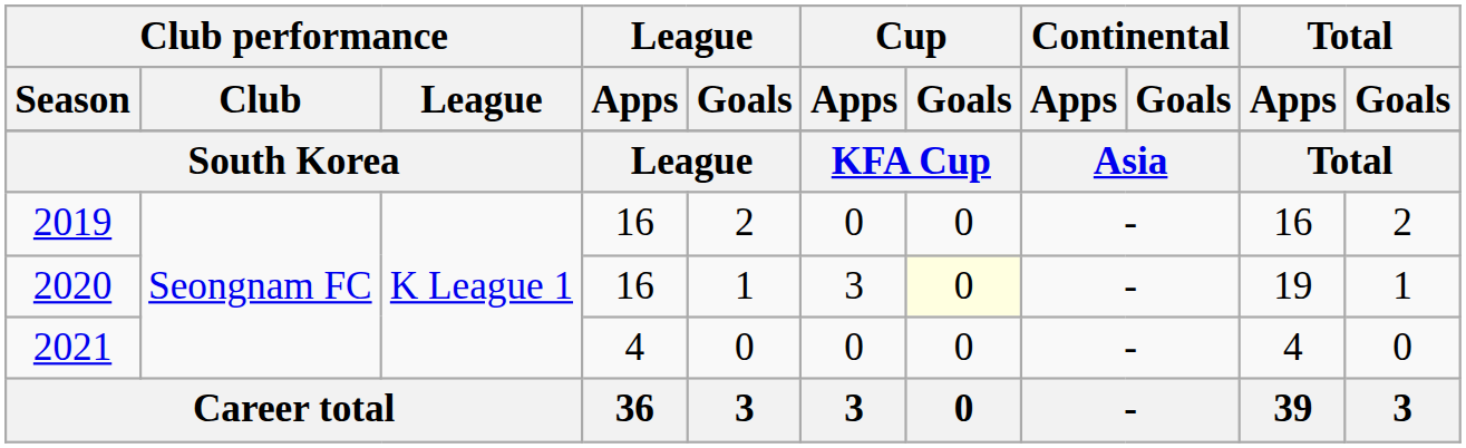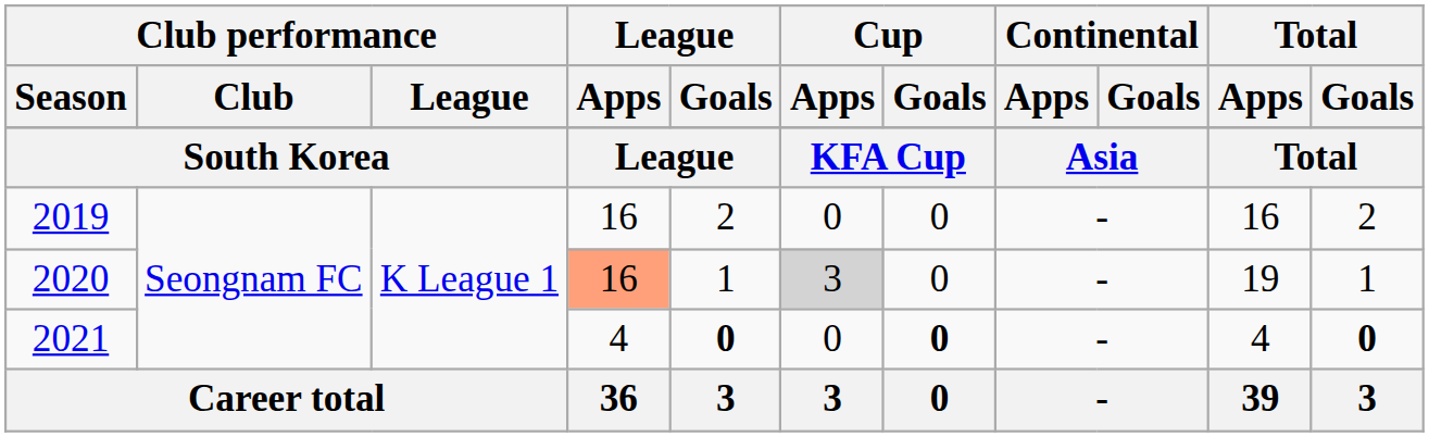2020 | League / Apps: no background -> lightsalmon background
2020 | Cup / Apps: no background -> lightgrey background
2020 | Cup / Goals: lightyellow background -> no background
2021 | League / Goals: normal -> bold
2021 | Cup / Goals: normal -> bold
2021 | Total / Goals: normal -> bold
